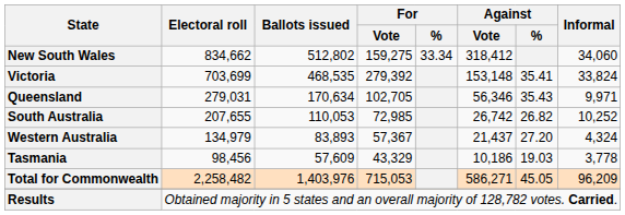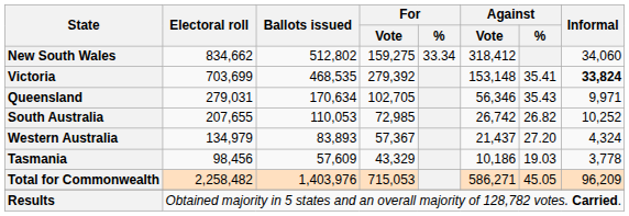Victoria | Informal: normal -> bold
